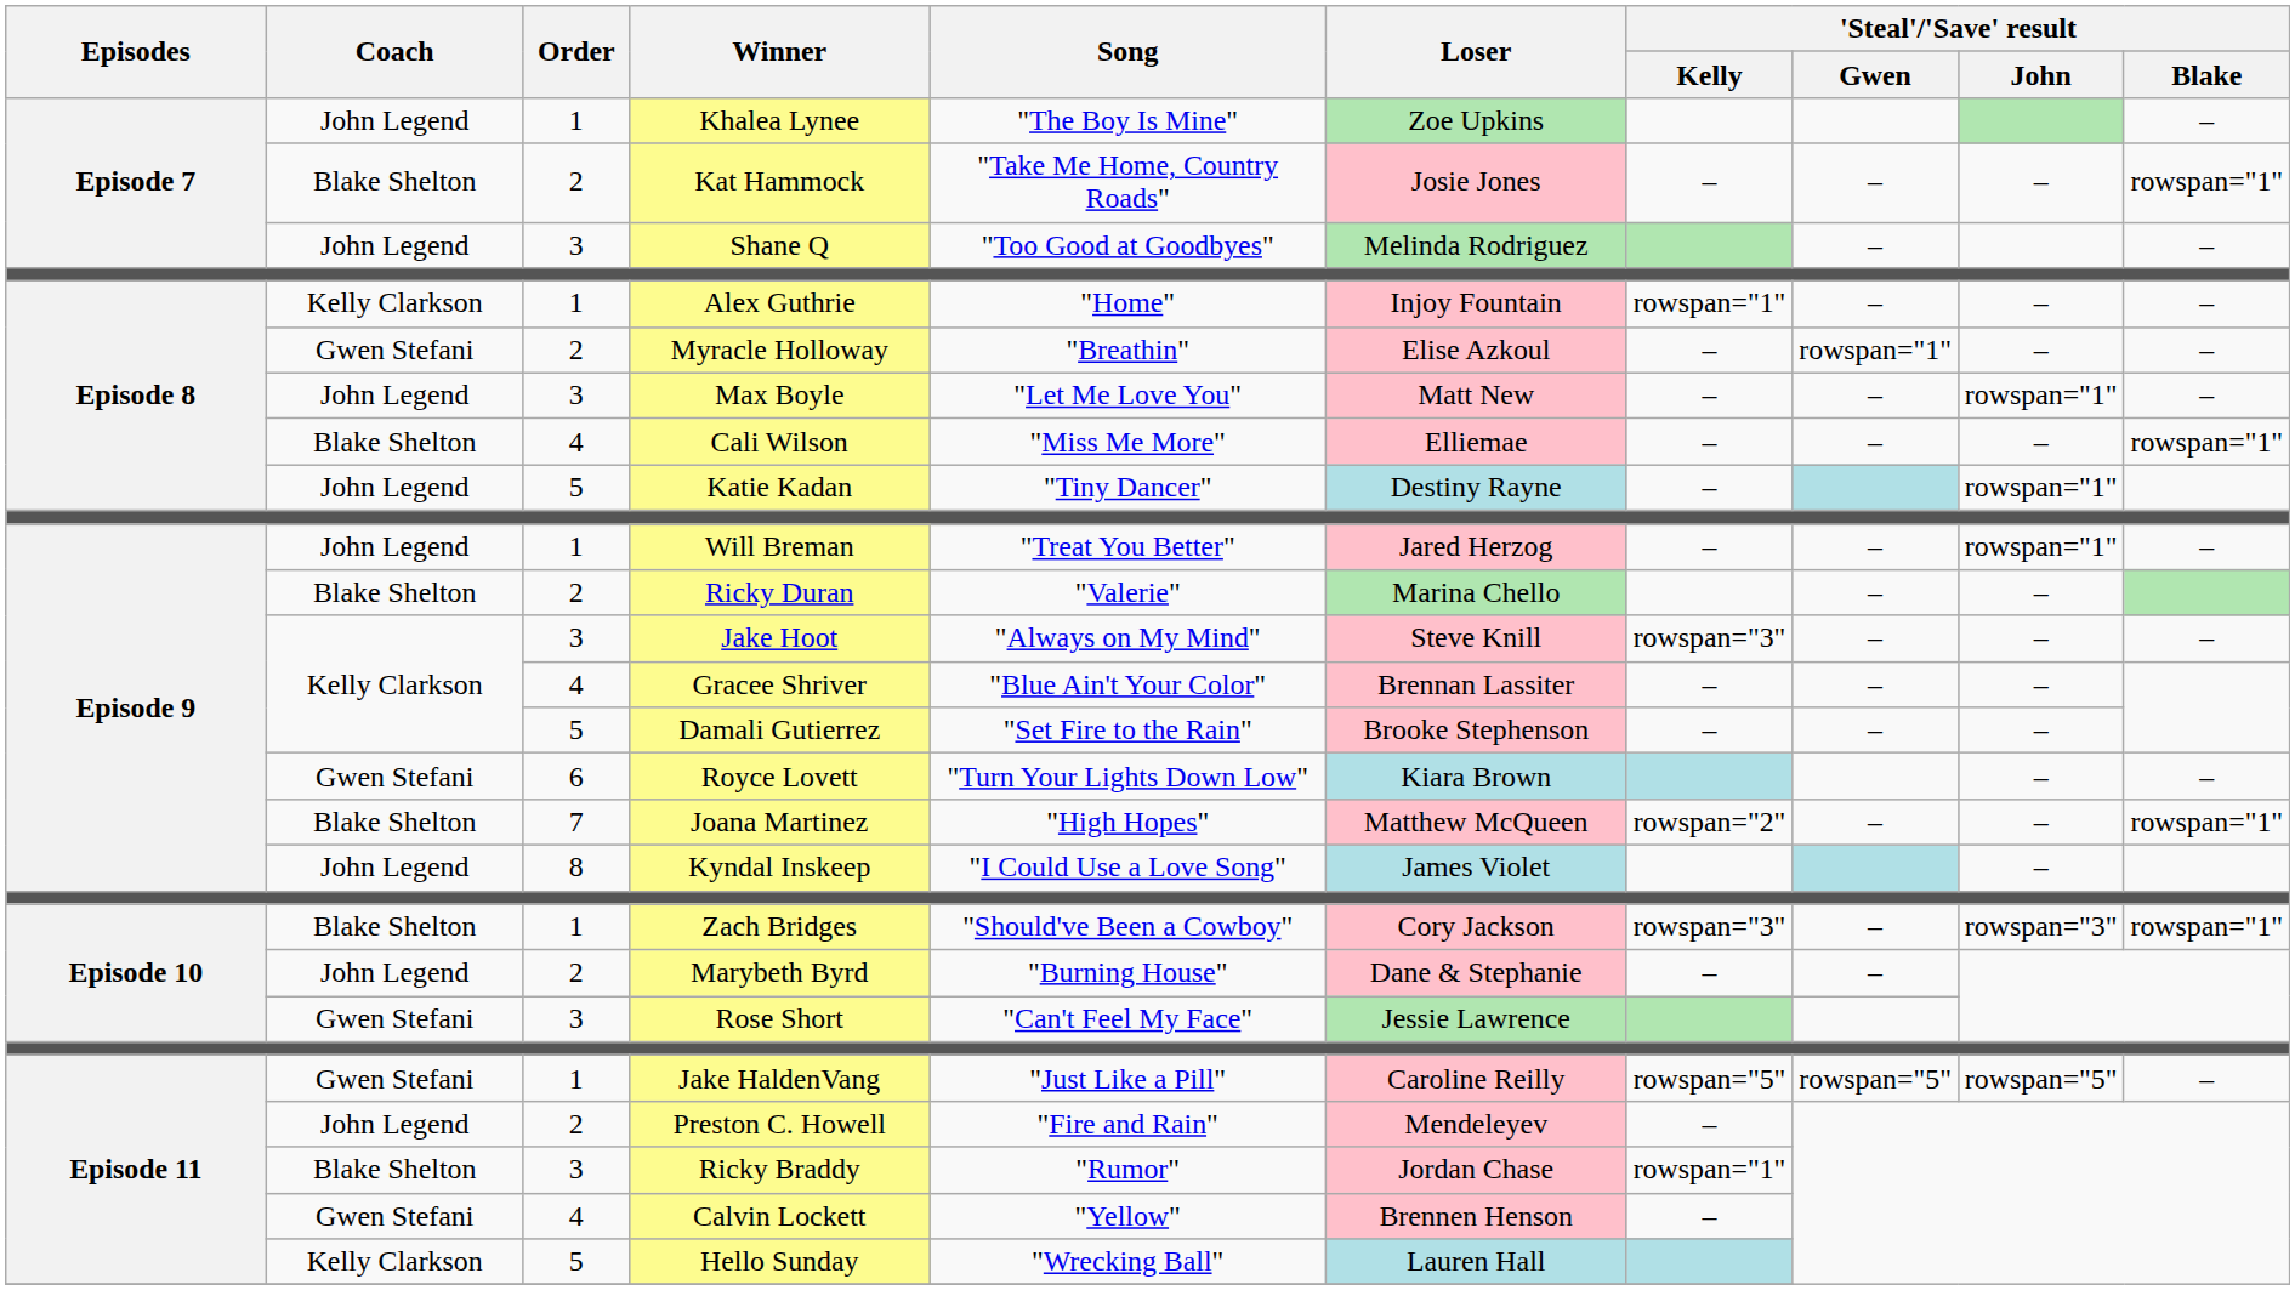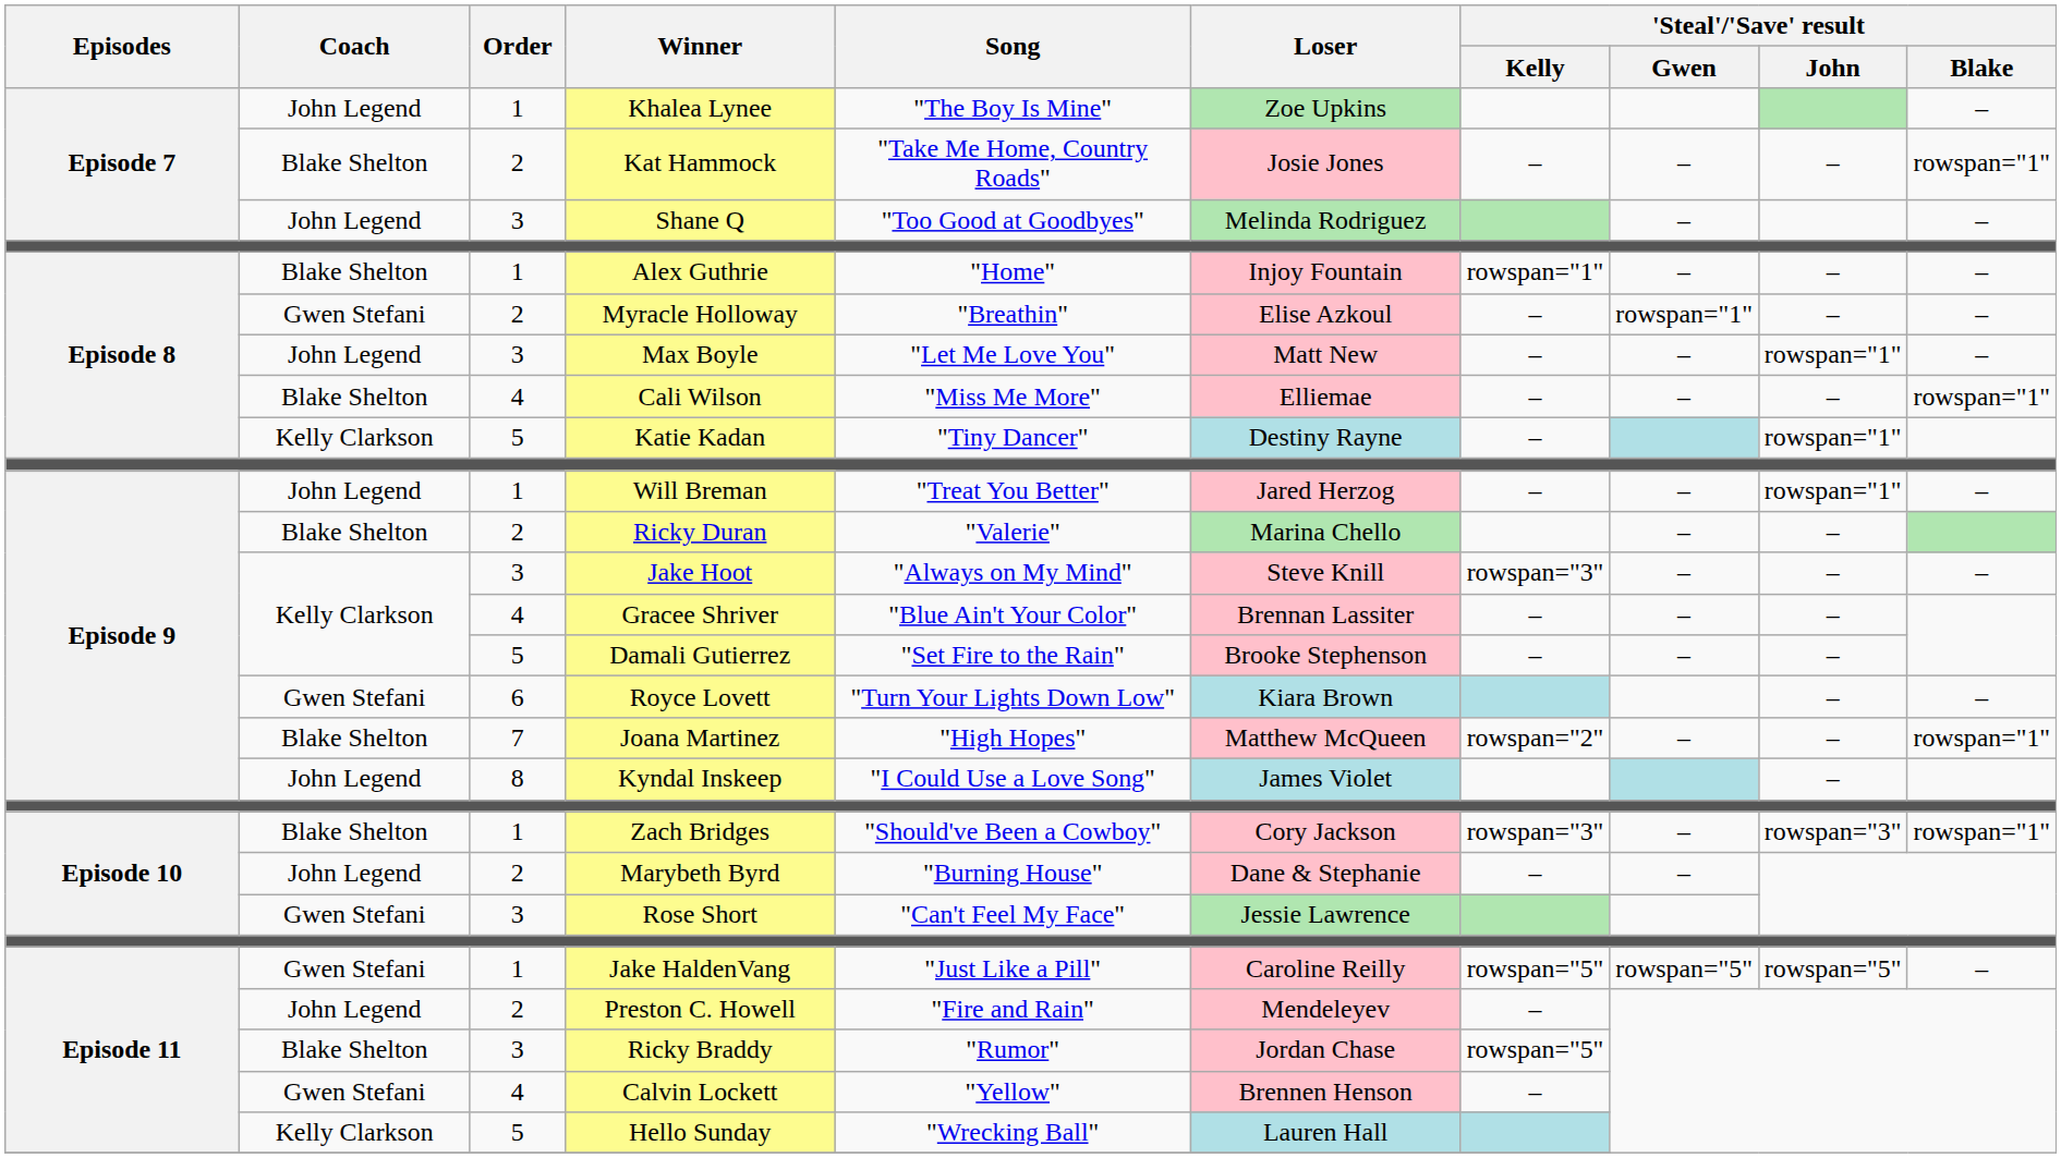Alex Guthrie | Coach: Kelly Clarkson -> Blake Shelton
Katie Kadan | Coach: John Legend -> Kelly Clarkson
Ricky Braddy | 'Steal'/'Save' result / Kelly: rowspan="1" -> rowspan="5"
